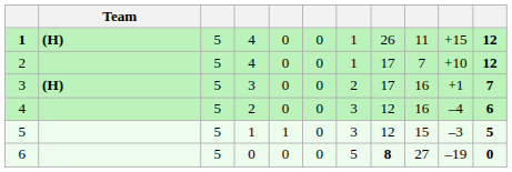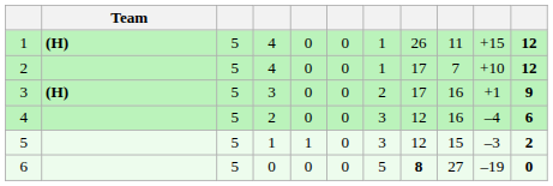row 2 | column 1: bold -> normal
row 4 | column 11: 7 -> 9
row 6 | column 11: 5 -> 2
